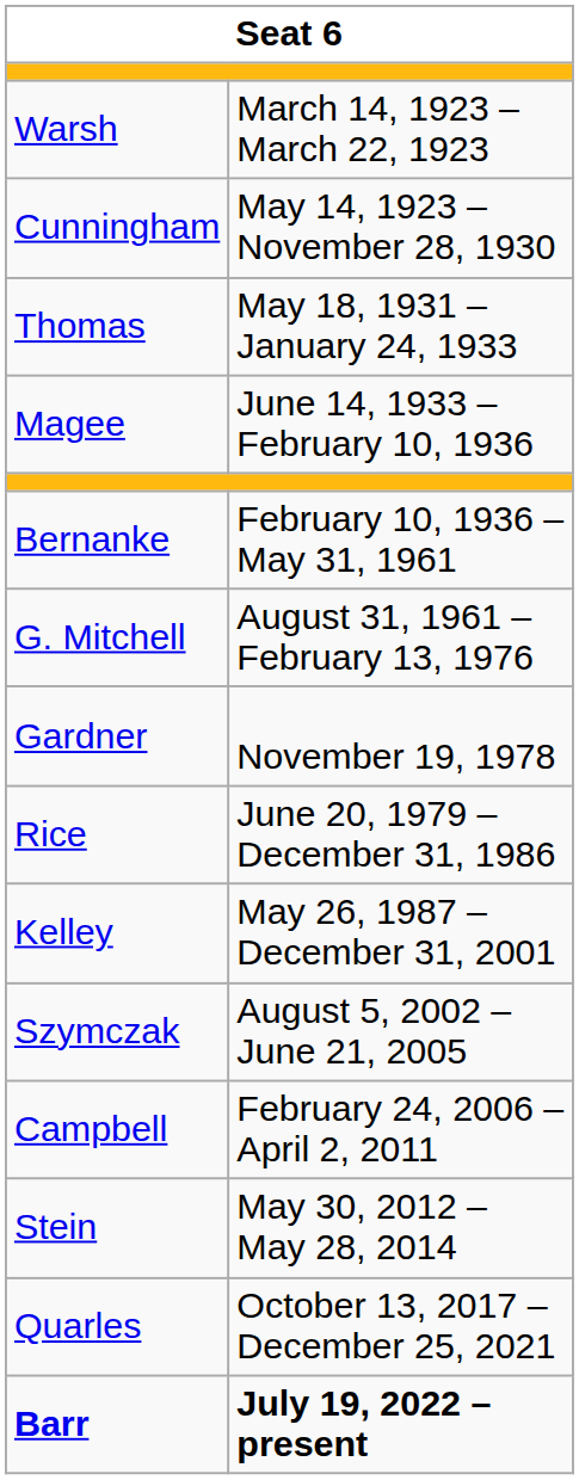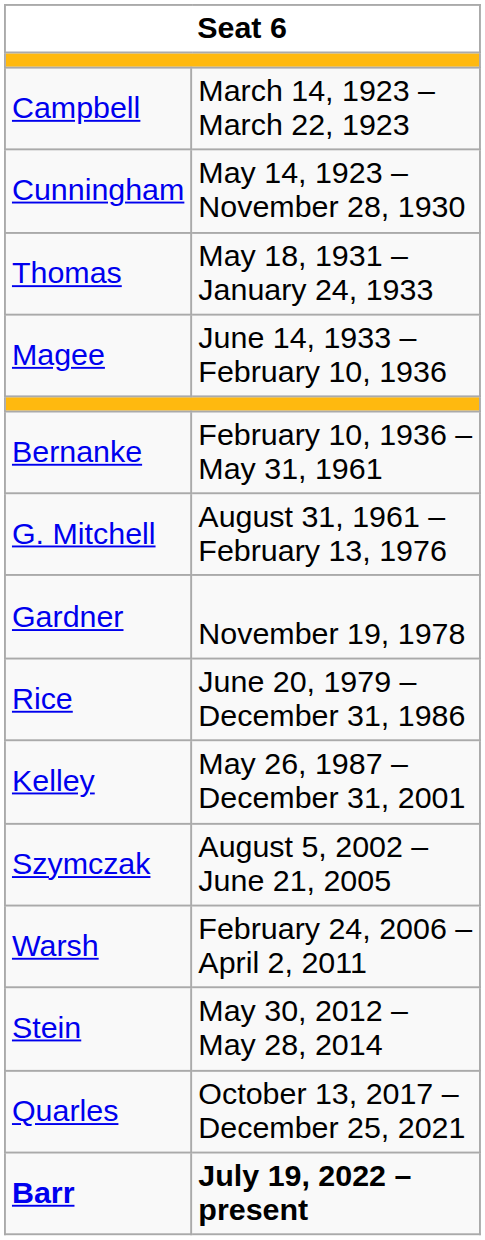row 3 | column 1: Warsh -> Campbell
row 14 | column 1: Campbell -> Warsh
